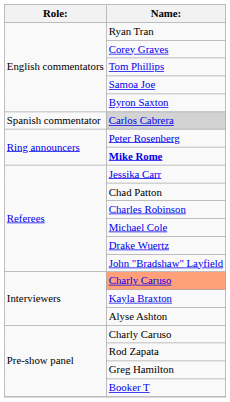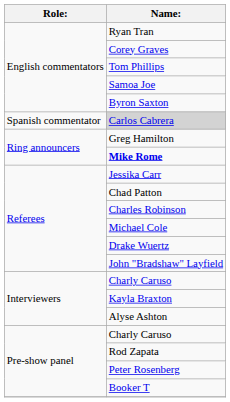row 8 | Name:: Peter Rosenberg -> Greg Hamilton
row 16 | Name:: lightsalmon background -> no background
row 21 | Name:: Greg Hamilton -> Peter Rosenberg
